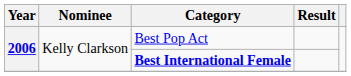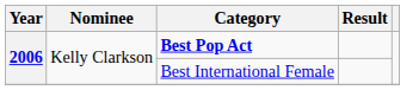Best Pop Act | Category: normal -> bold
Best International Female | Category: bold -> normal
